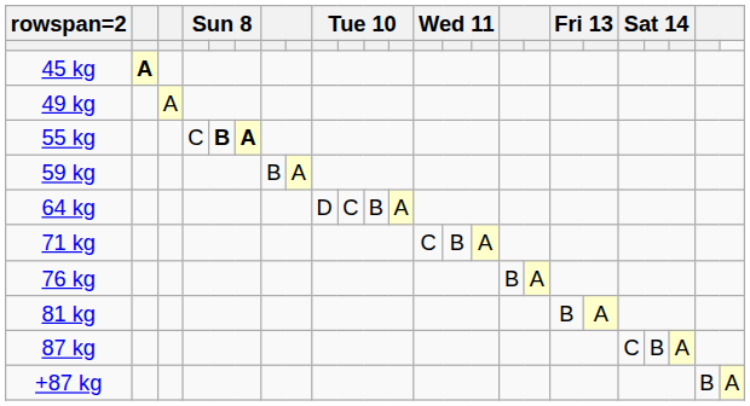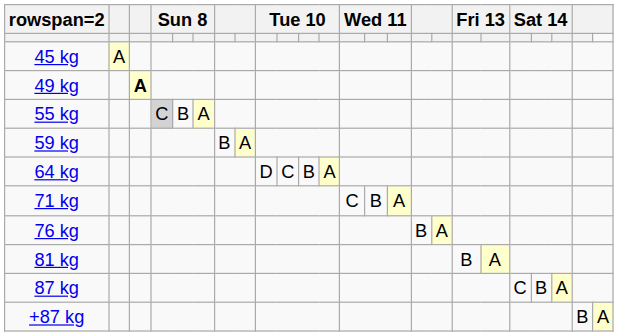45 kg | column 2: bold -> normal
49 kg | column 3: normal -> bold
55 kg | column 4: no background -> lightgrey background
55 kg | column 5: bold -> normal
55 kg | column 6: bold -> normal
